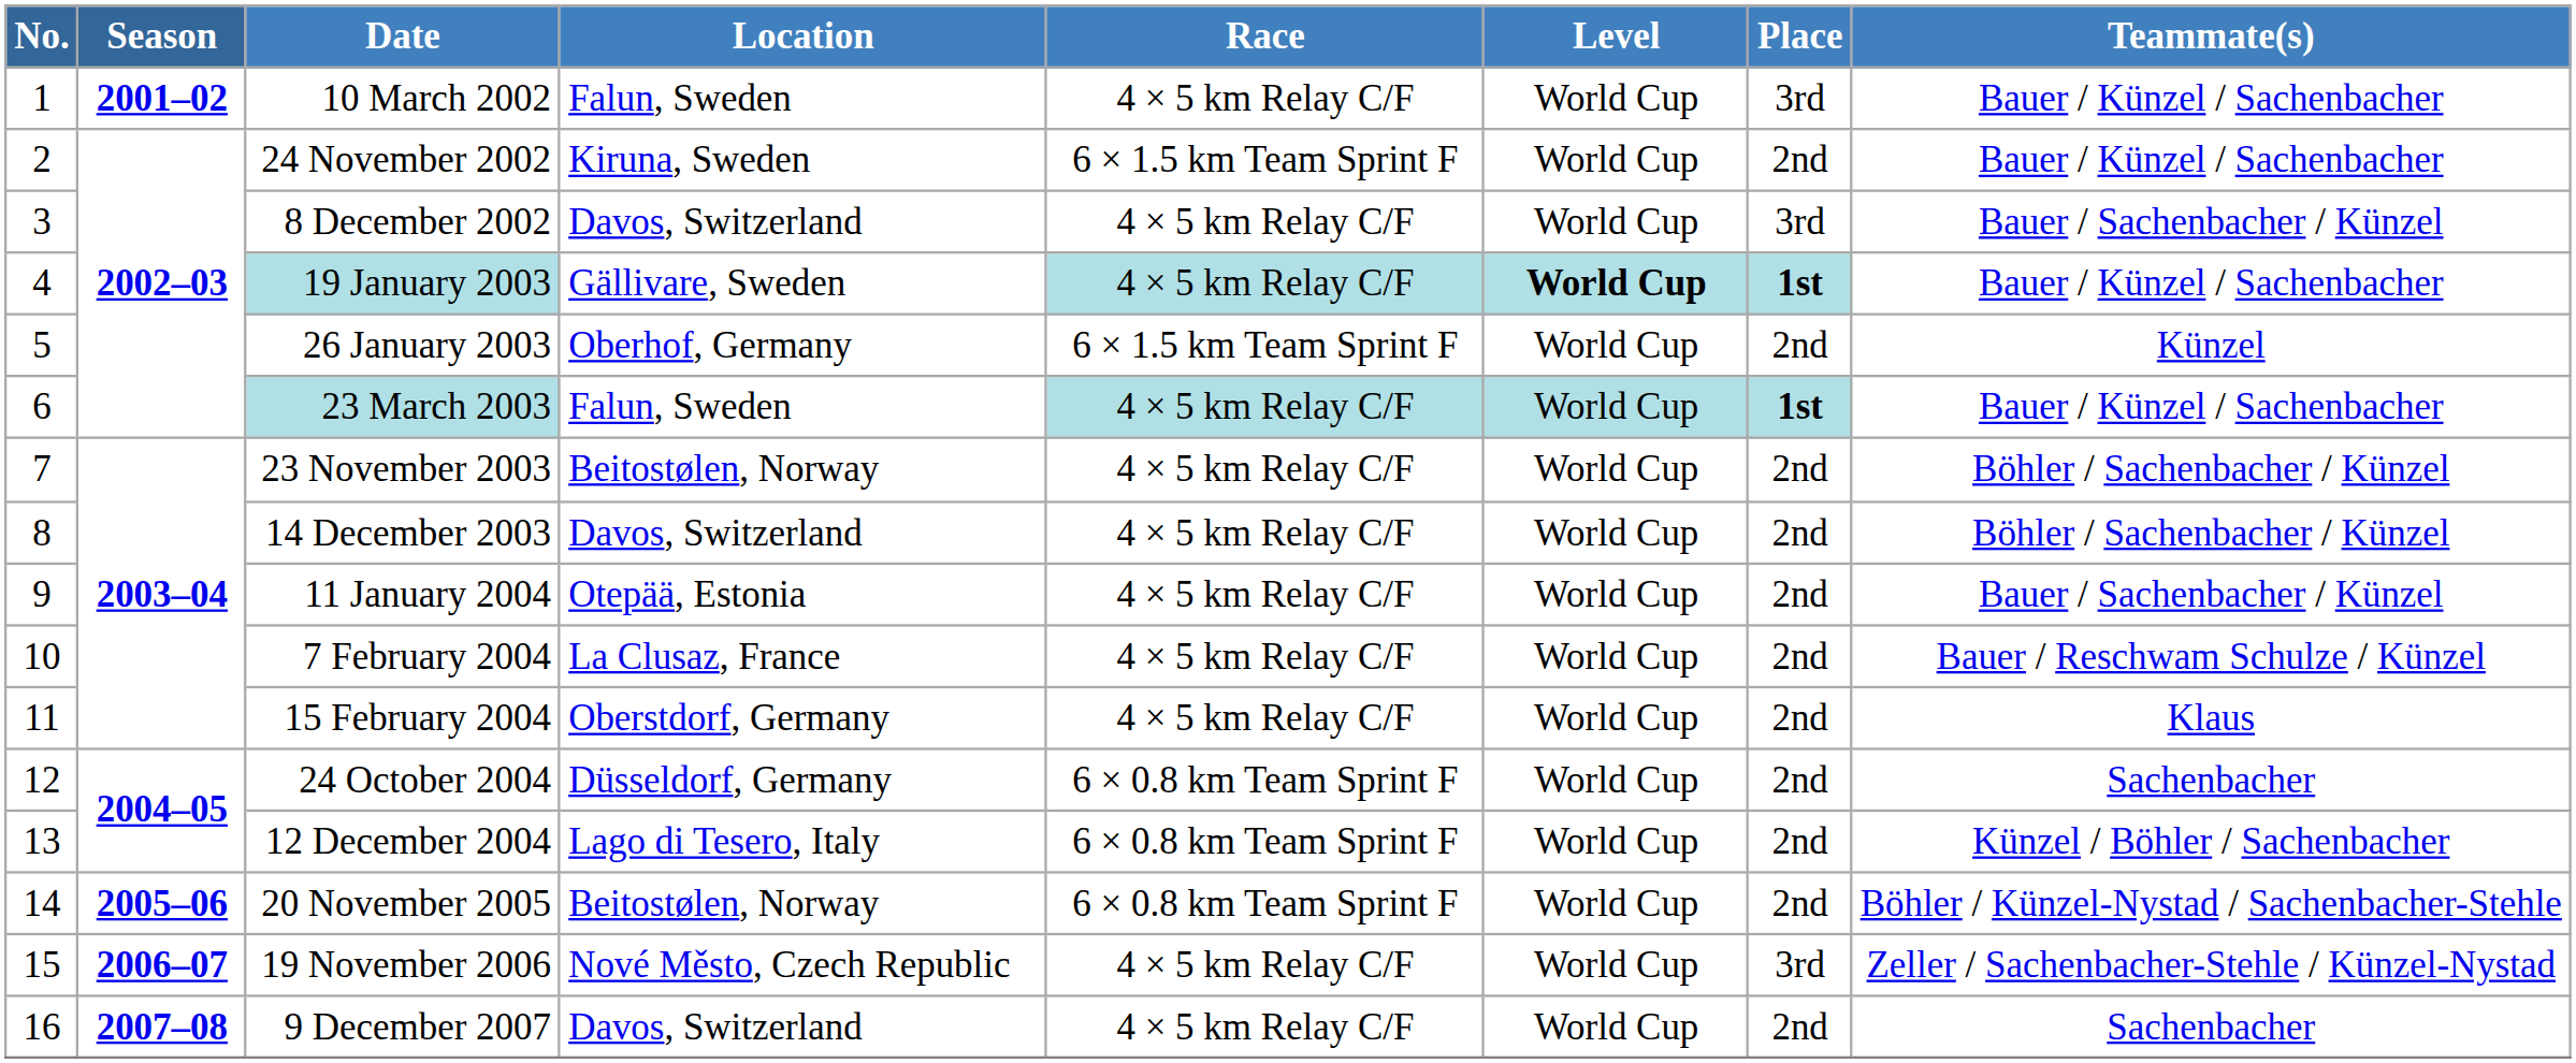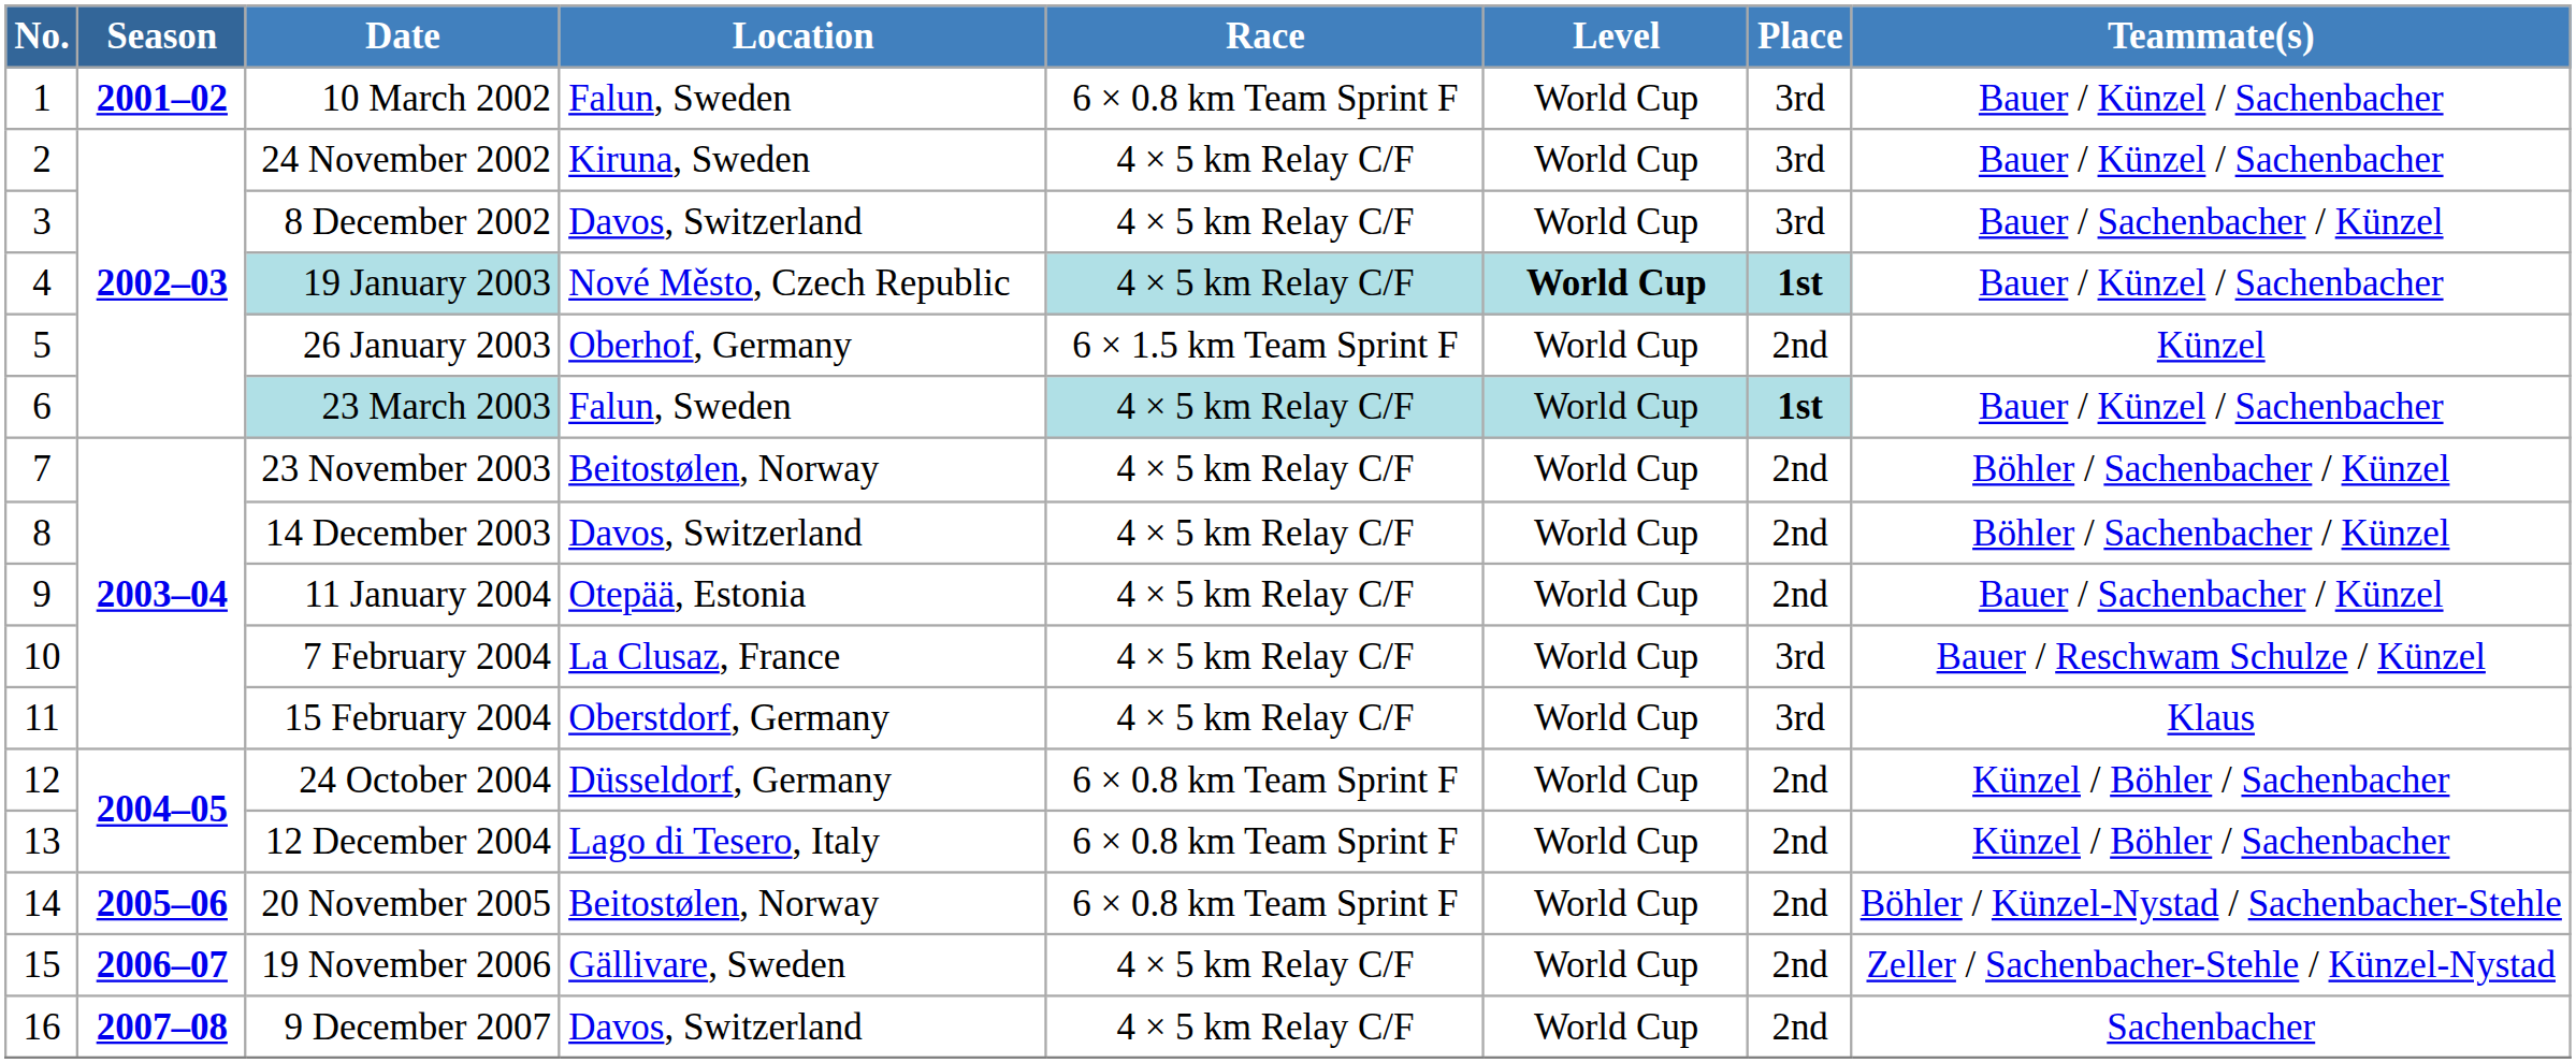10 March 2002 | Race: 4 × 5 km Relay C/F -> 6 × 0.8 km Team Sprint F
24 November 2002 | Race: 6 × 1.5 km Team Sprint F -> 4 × 5 km Relay C/F
24 November 2002 | Place: 2nd -> 3rd
19 January 2003 | Location: Gällivare, Sweden -> Nové Město, Czech Republic
7 February 2004 | Place: 2nd -> 3rd
15 February 2004 | Place: 2nd -> 3rd
24 October 2004 | Teammate(s): Sachenbacher -> Künzel / Böhler / Sachenbacher
19 November 2006 | Location: Nové Město, Czech Republic -> Gällivare, Sweden
19 November 2006 | Place: 3rd -> 2nd
